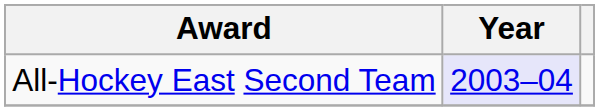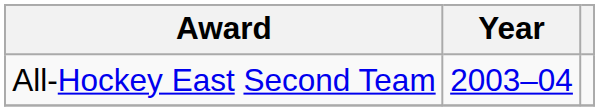row 2 | Year: lavender background -> no background
